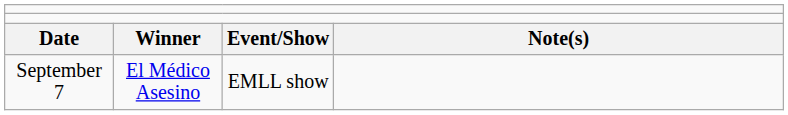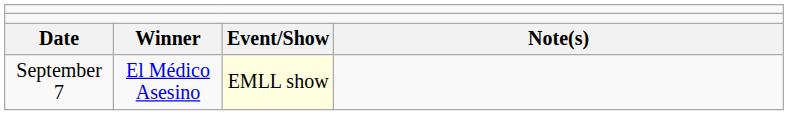September 7 | column 3: no background -> lightyellow background
